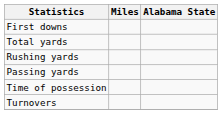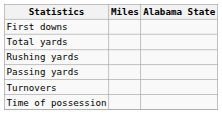rows swapped: Turnovers <-> Time of possession
